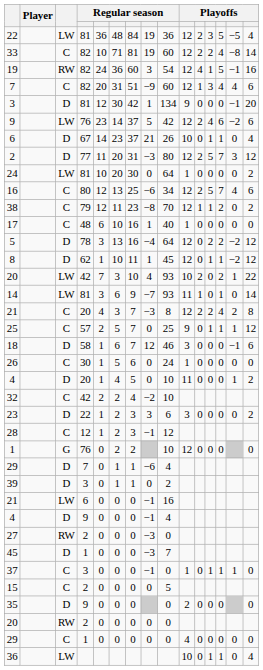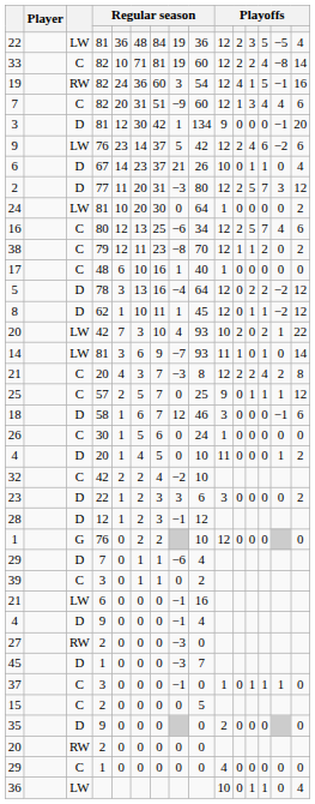28 | column 3: C -> D
39 | column 3: D -> C
